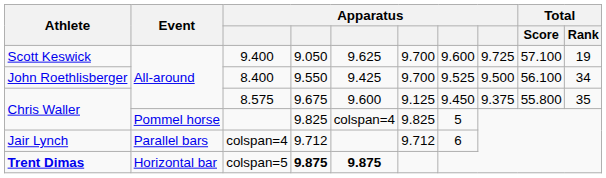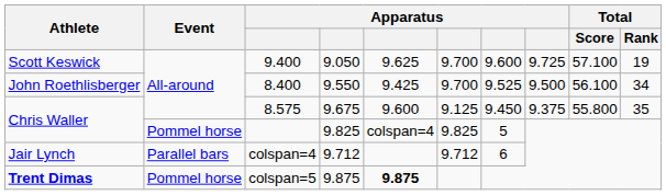colspan=5 | Event: Horizontal bar -> Pommel horse
colspan=5 | column 4: bold -> normal
